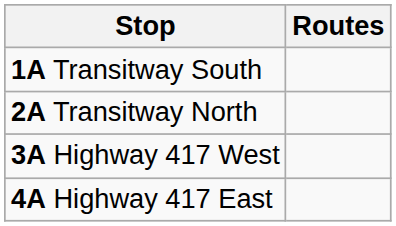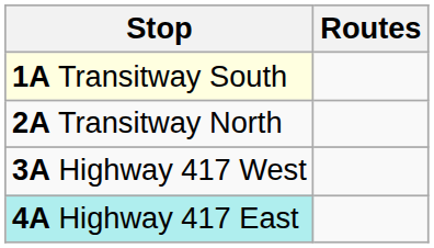1A Transitway South | Stop: no background -> lightyellow background
4A Highway 417 East | Stop: no background -> paleturquoise background
